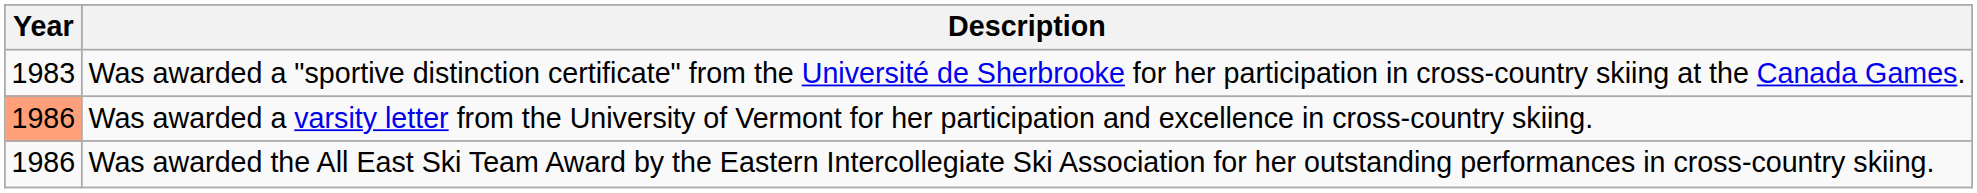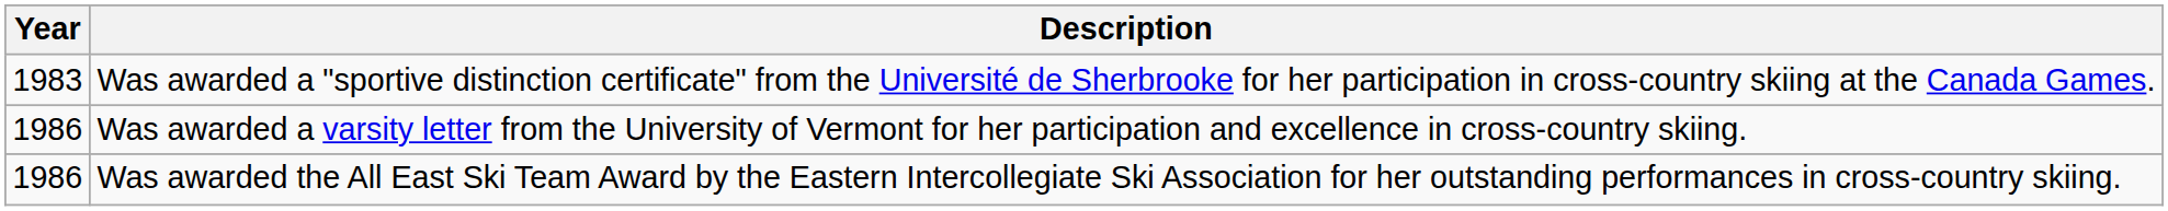row 3 | Year: lightsalmon background -> no background
